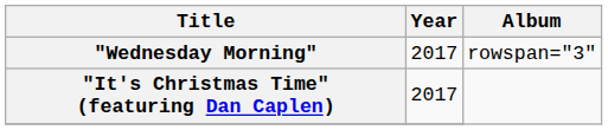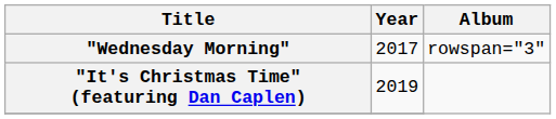"It's Christmas Time" (featuring Dan Caplen) | Year: 2017 -> 2019
